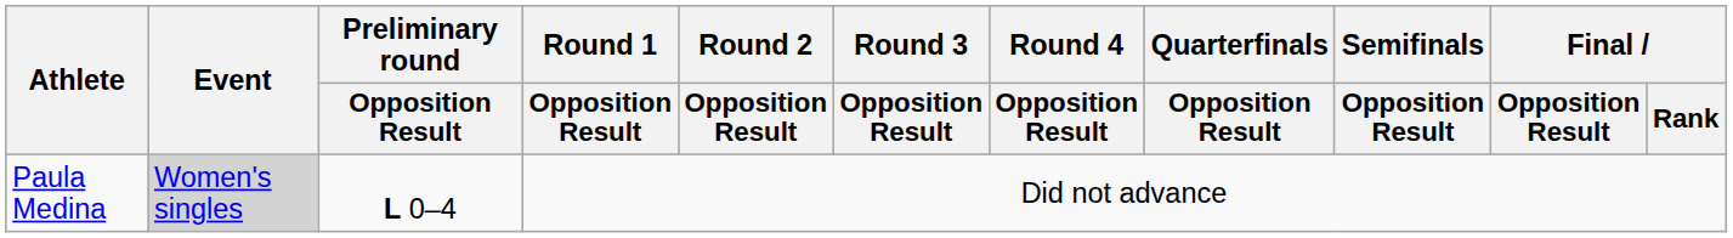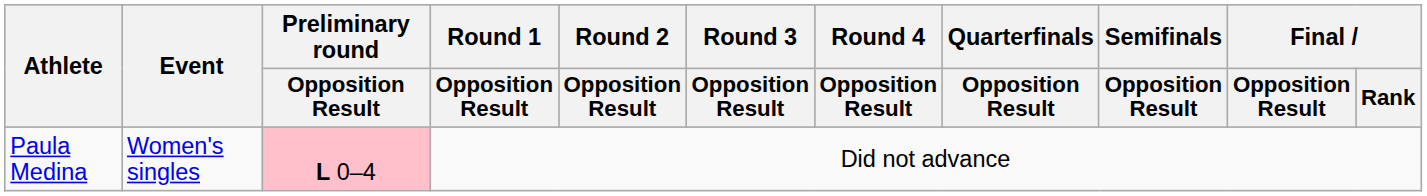Paula Medina | Event: lightgrey background -> no background
Paula Medina | Preliminary round / Opposition Result: no background -> pink background
